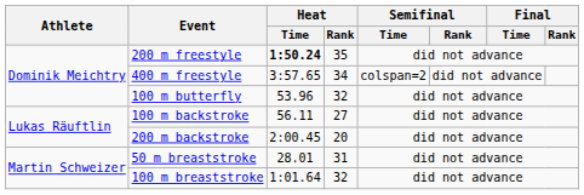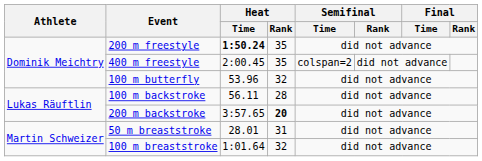400 m freestyle | Heat / Time: 3:57.65 -> 2:00.45
400 m freestyle | Heat / Rank: 34 -> 35
100 m backstroke | Heat / Rank: 27 -> 28
200 m backstroke | Heat / Time: 2:00.45 -> 3:57.65
200 m backstroke | Heat / Rank: normal -> bold
